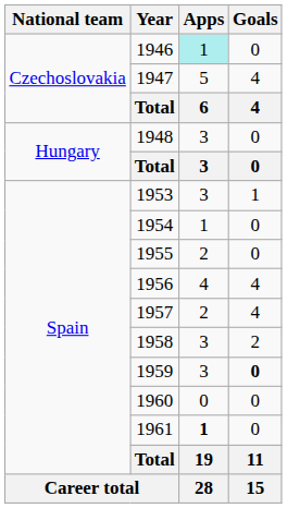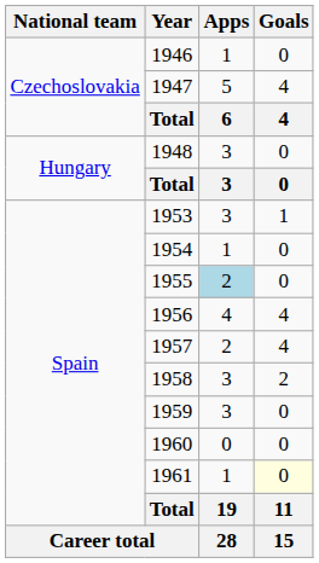1946 | Apps: paleturquoise background -> no background
1955 | Apps: no background -> lightblue background
1959 | Goals: bold -> normal
1961 | Apps: bold -> normal
1961 | Goals: no background -> lightyellow background
